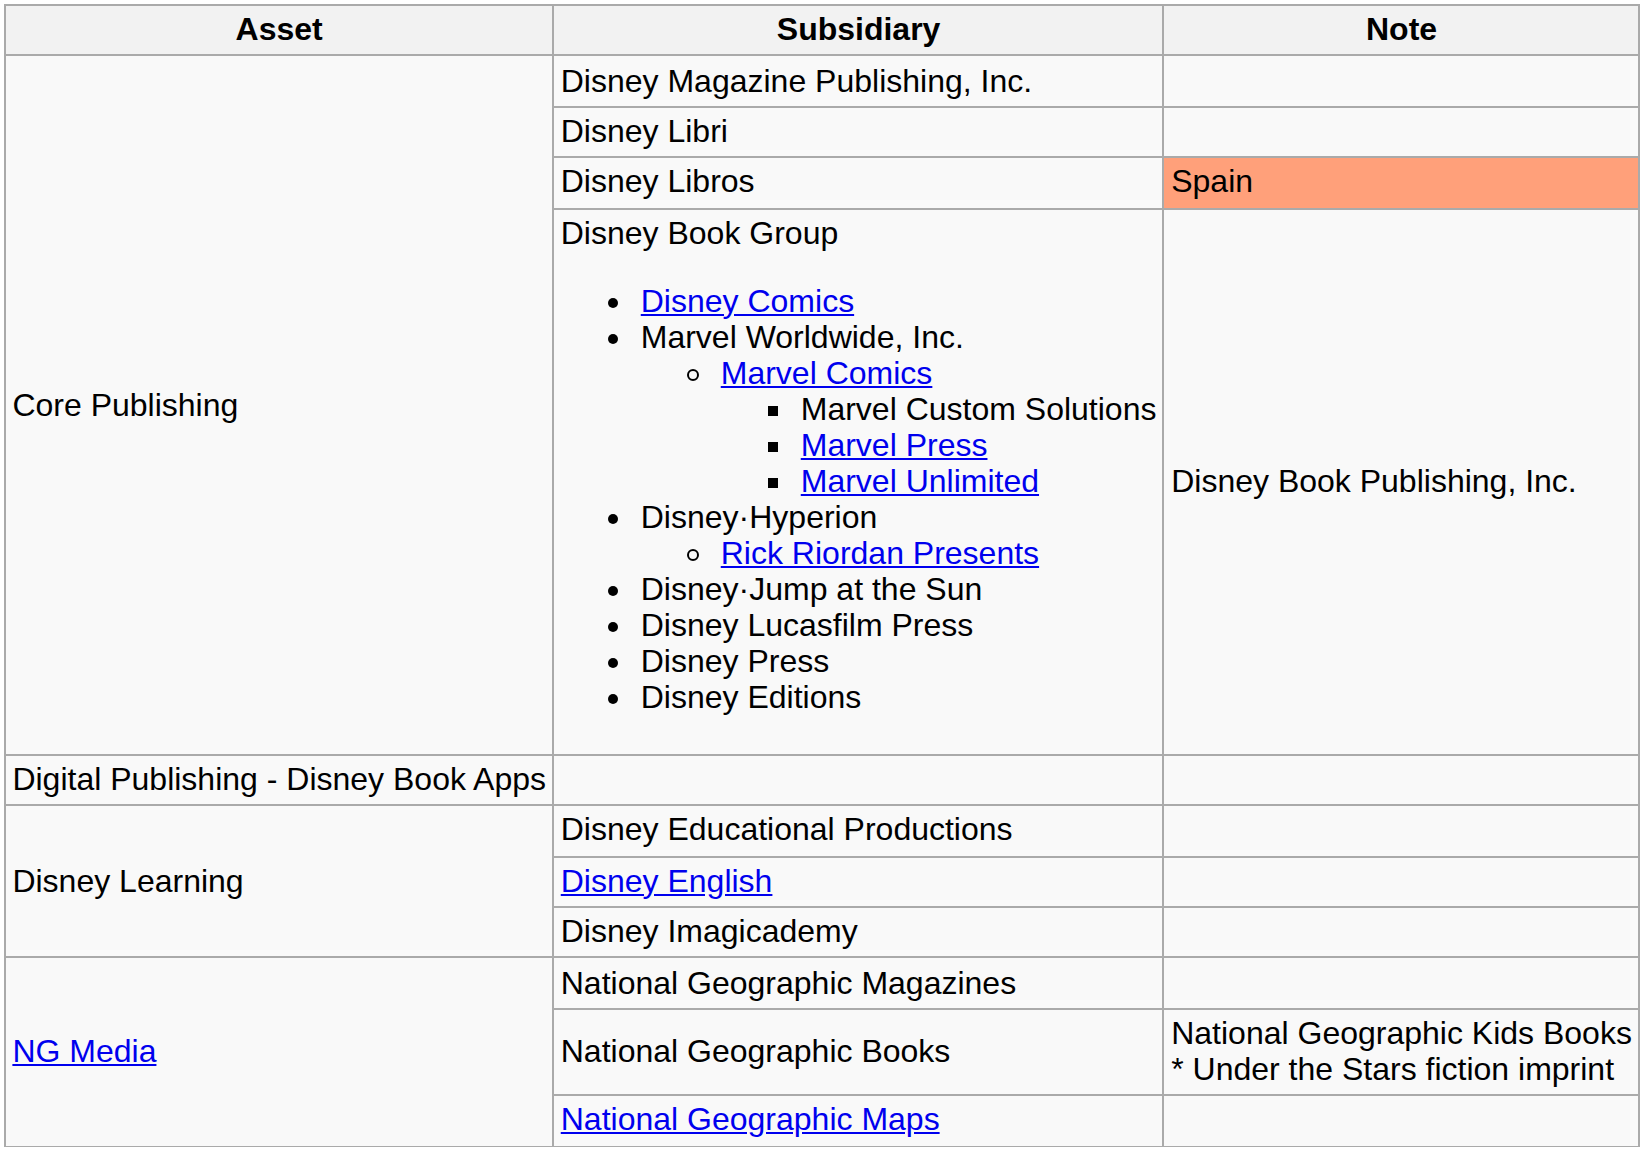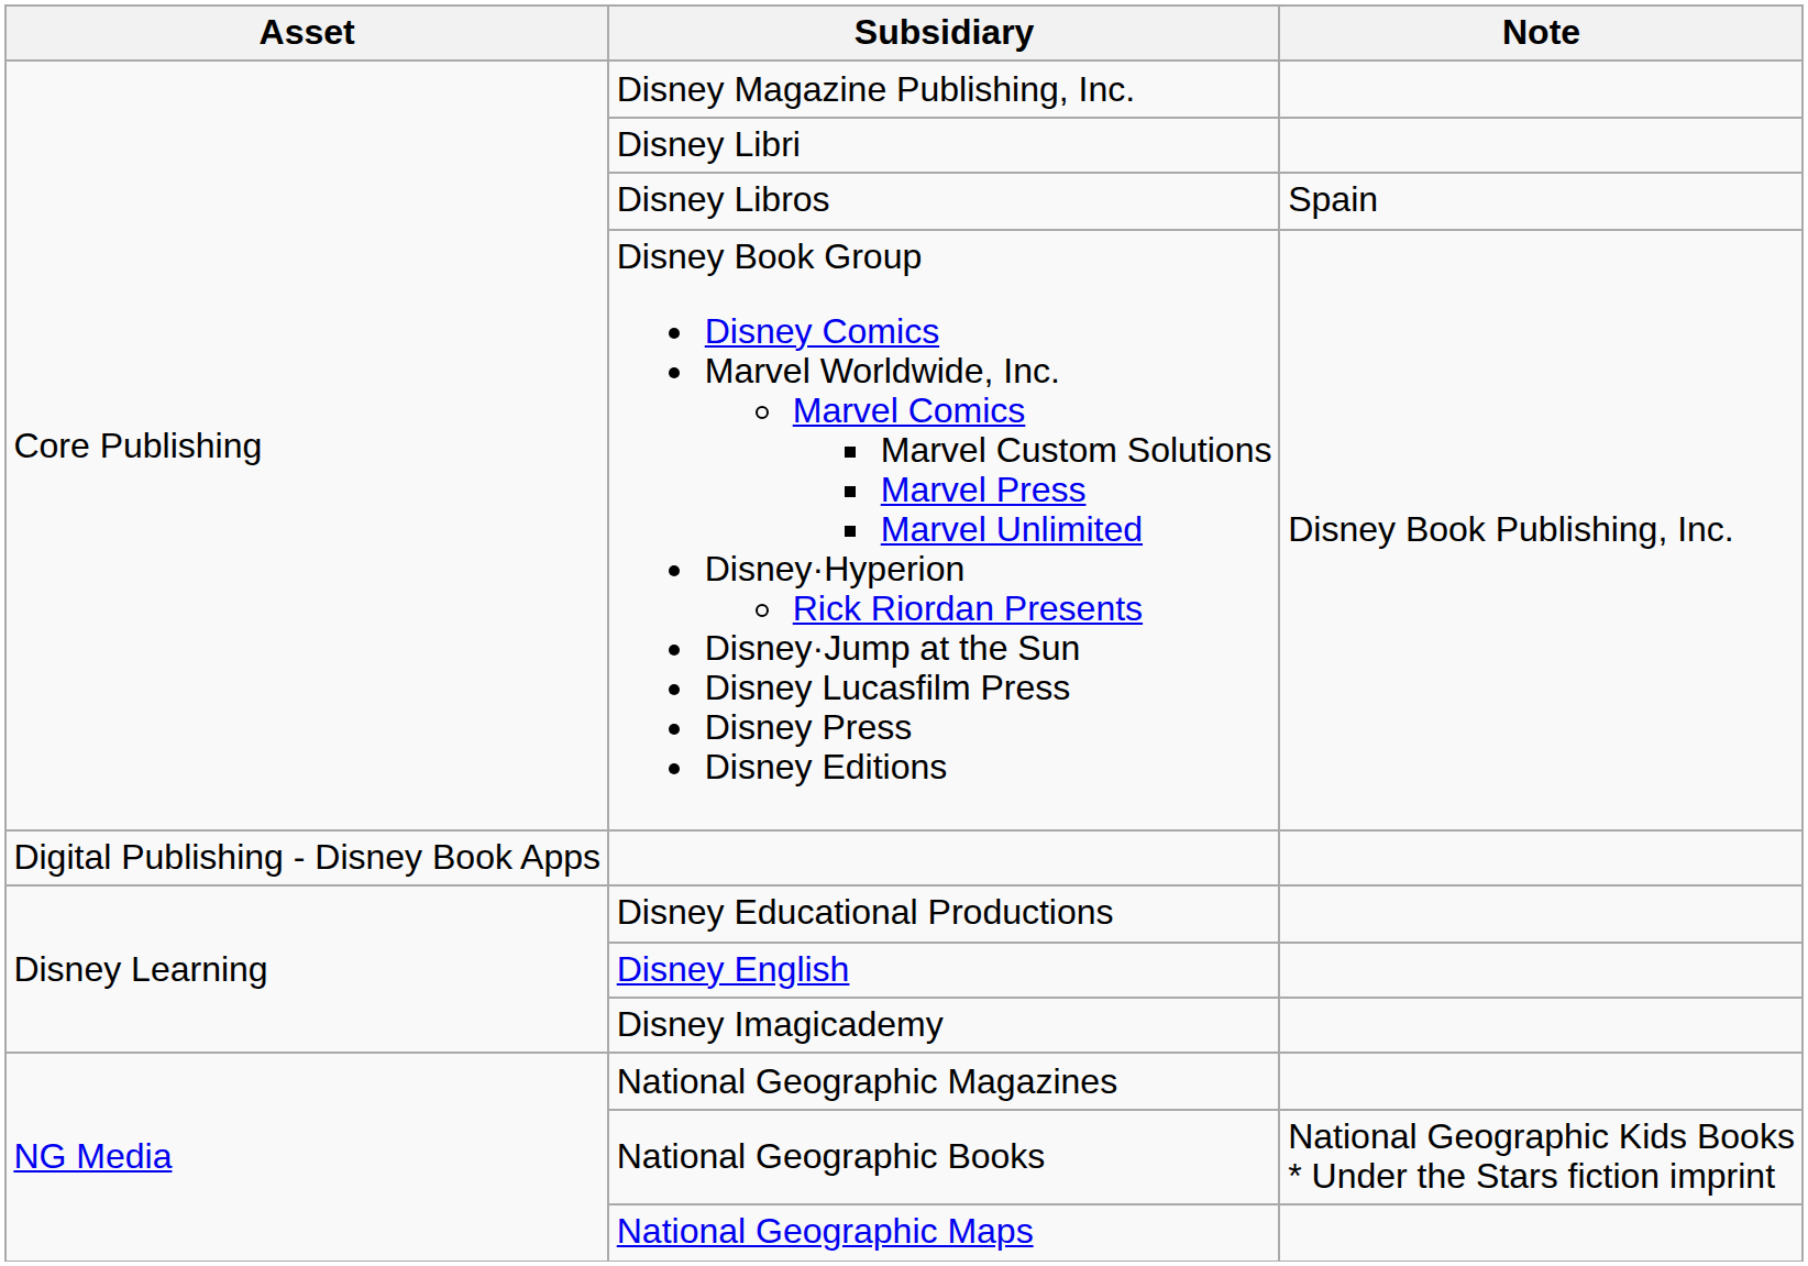Disney Libros | Note: lightsalmon background -> no background
